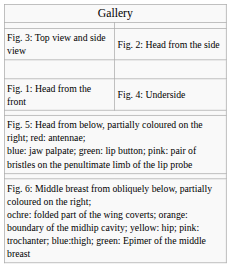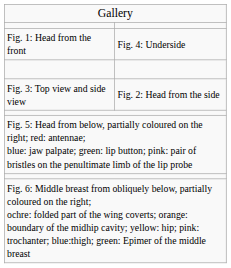row 3 | column 1: Fig. 3: Top view and side view -> Fig. 1: Head from the front
row 3 | column 2: Fig. 2: Head from the side -> Fig. 4: Underside
row 5 | column 1: Fig. 1: Head from the front -> Fig. 3: Top view and side view
row 5 | column 2: Fig. 4: Underside -> Fig. 2: Head from the side
